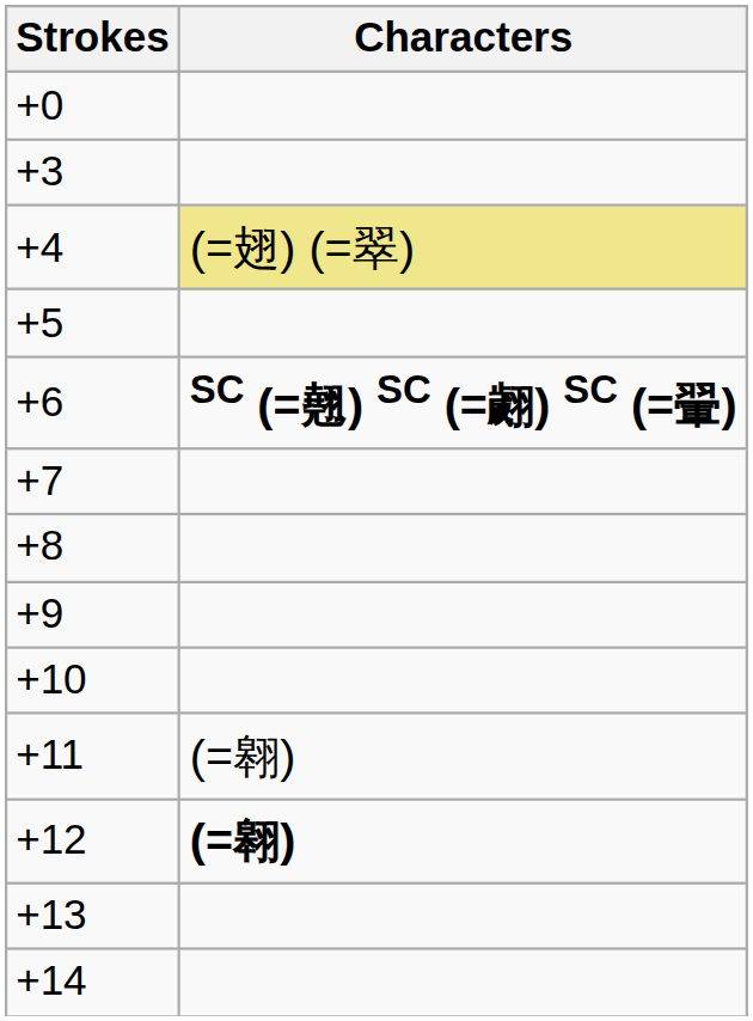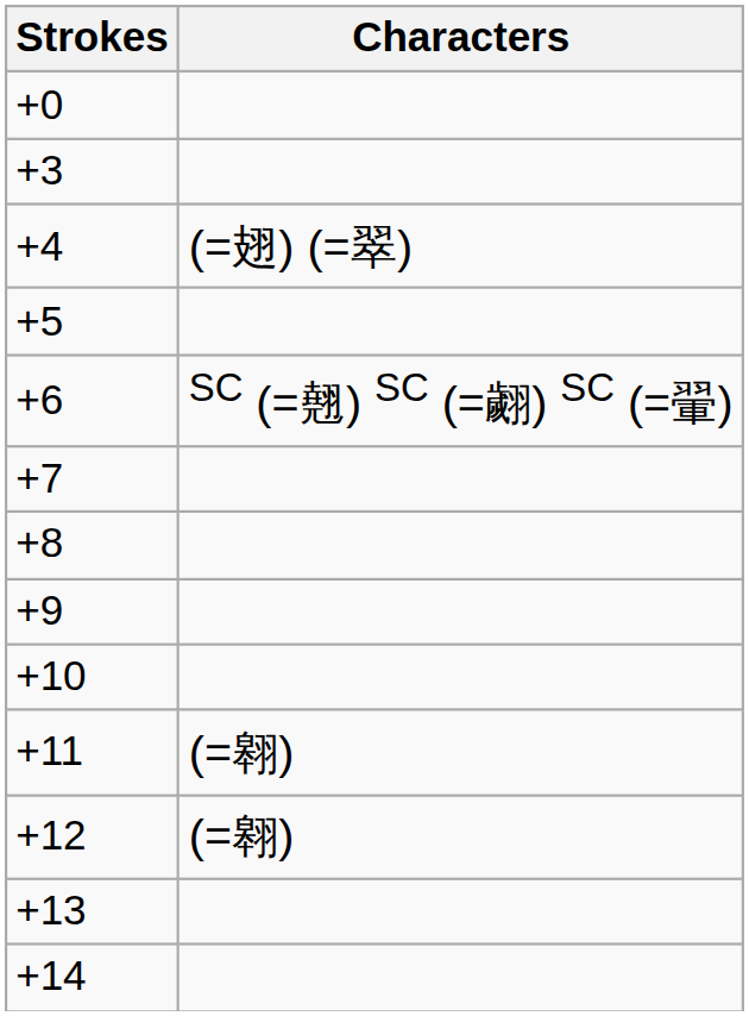+4 | Characters: khaki background -> no background
+6 | Characters: bold -> normal
+12 | Characters: bold -> normal
